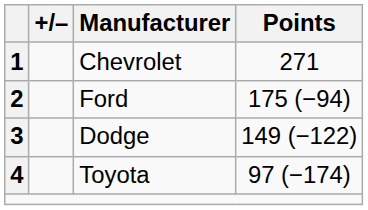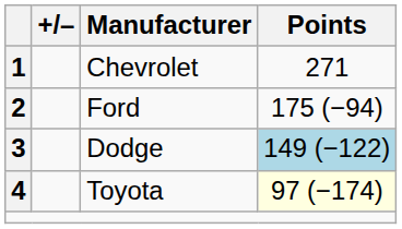Dodge | Points: no background -> lightblue background
Toyota | Points: no background -> lightyellow background
